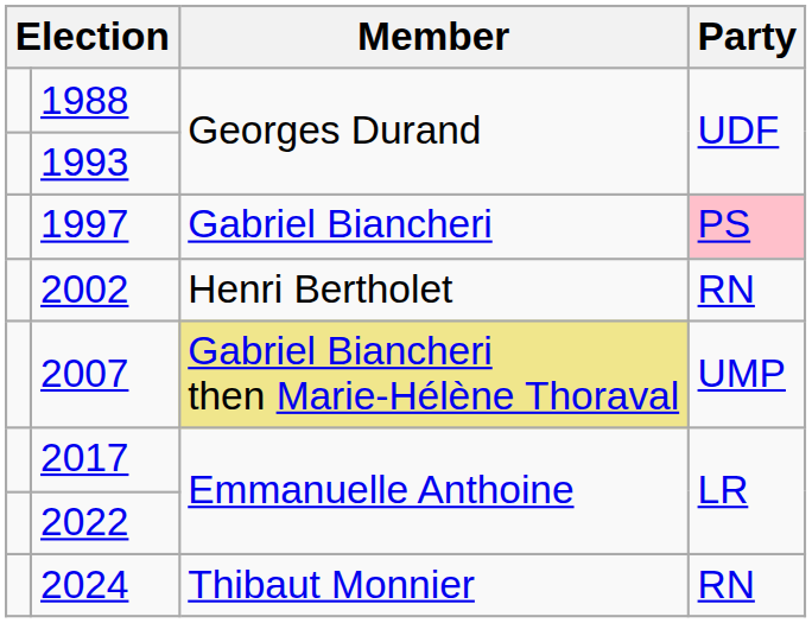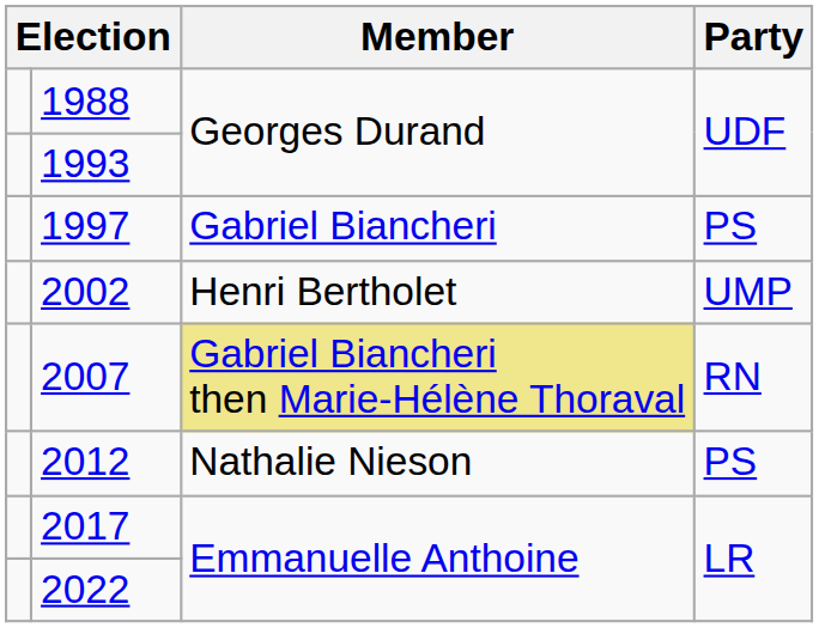1997 | Party: pink background -> no background
2002 | Party: RN -> UMP
2007 | Party: UMP -> RN
+ row: 2012 | Nathalie Nieson | PS
- row: 2024 | Thibaut Monnier | RN
